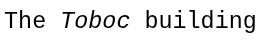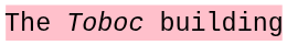The Toboc building | column 1: no background -> pink background
